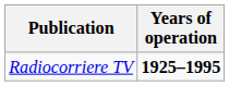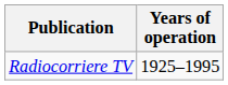Radiocorriere TV | Years of operation: bold -> normal
